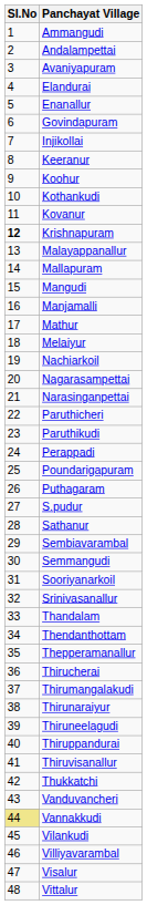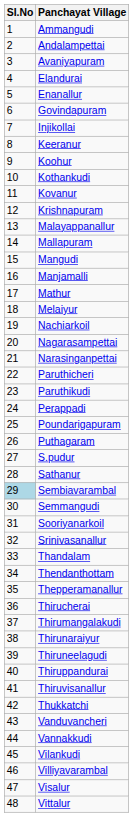Krishnapuram | SI.No: bold -> normal
Sembiavarambal | SI.No: no background -> lightblue background
Vannakkudi | SI.No: khaki background -> no background
